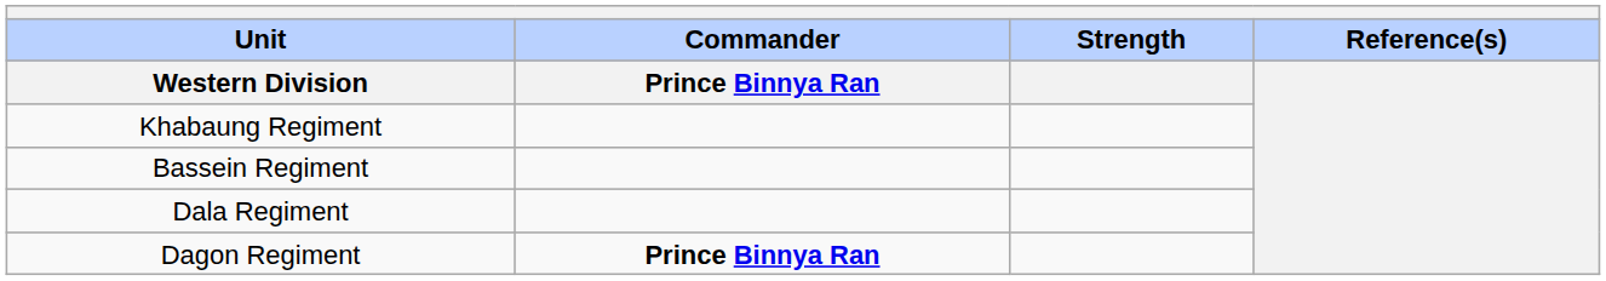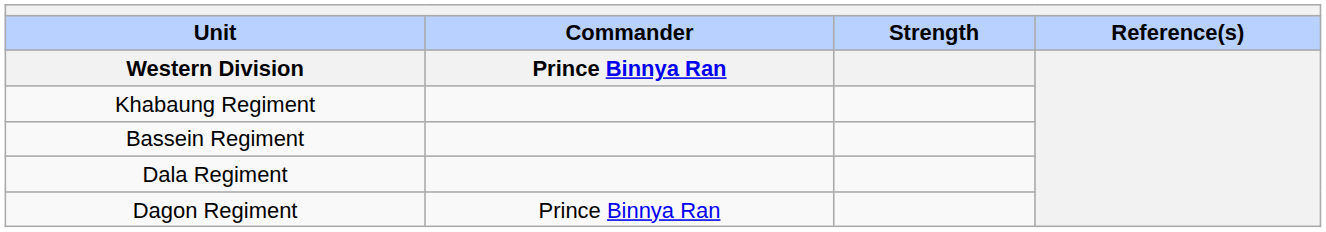Dagon Regiment | Commander / Prince Binnya Ran: bold -> normal
